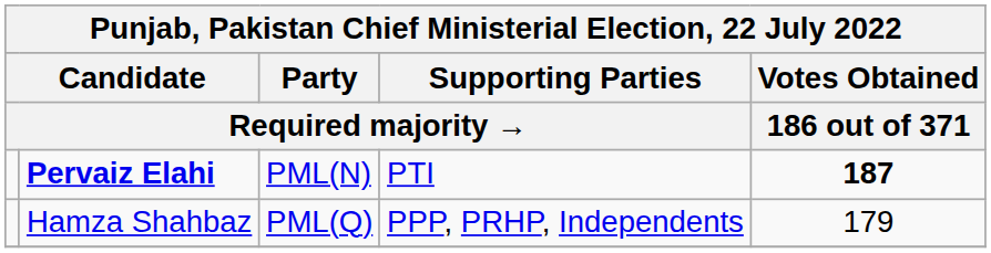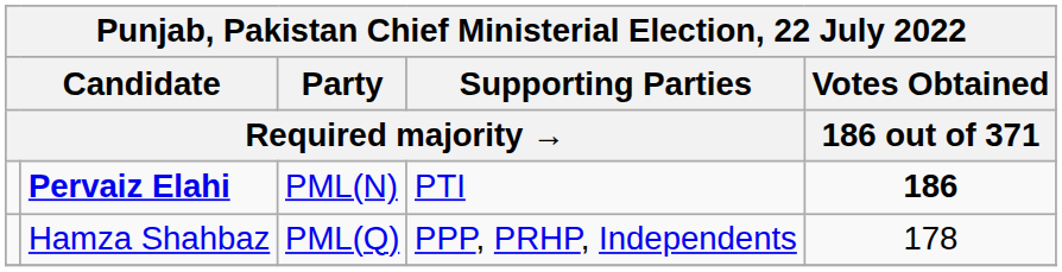Pervaiz Elahi | Votes Obtained / 186 out of 371: 187 -> 186
Hamza Shahbaz | Votes Obtained / 186 out of 371: 179 -> 178
